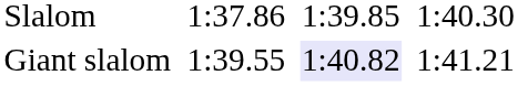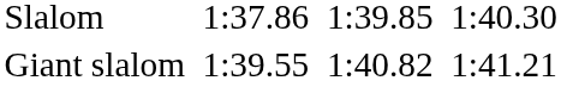Giant slalom | column 3: lavender background -> no background
